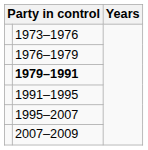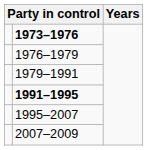1973–1976 | column 2: normal -> bold
1979–1991 | column 2: bold -> normal
1991–1995 | column 2: normal -> bold
